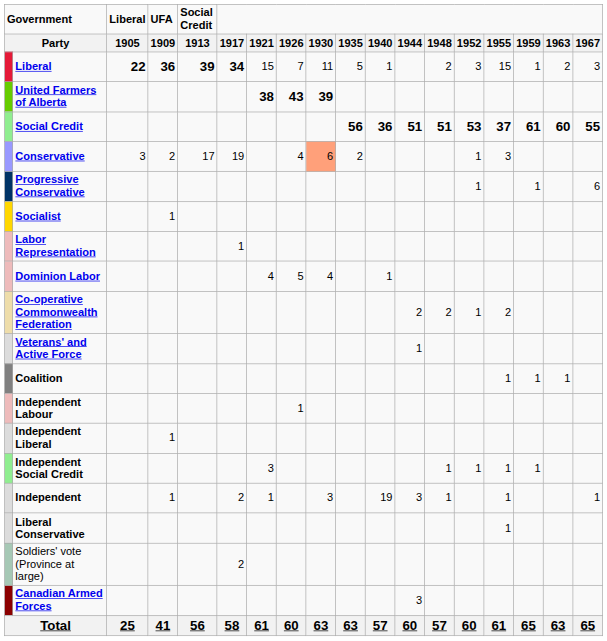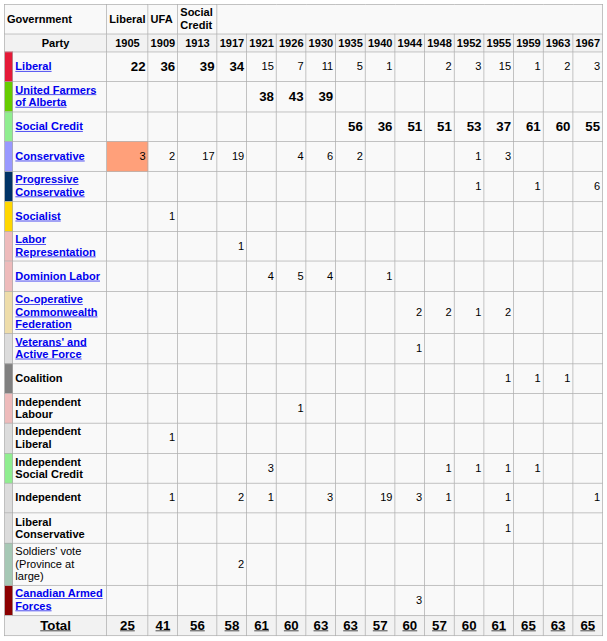Conservative | Liberal / 1905: no background -> lightsalmon background
Conservative | 1930: lightsalmon background -> no background
